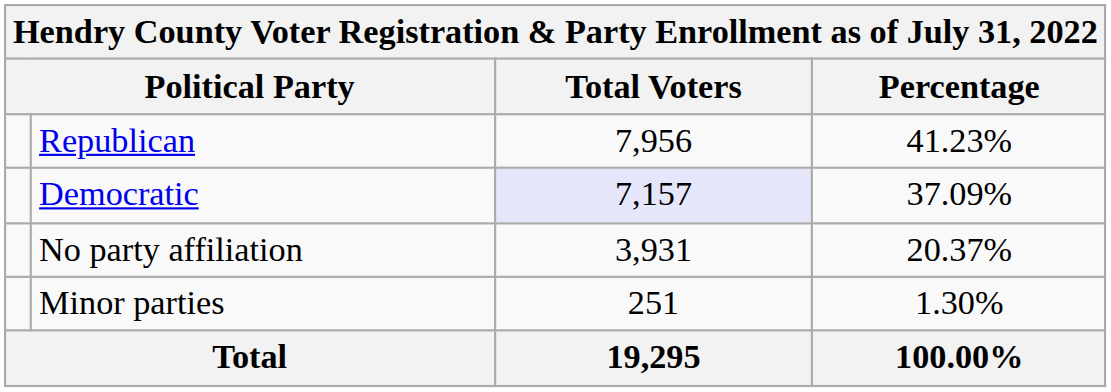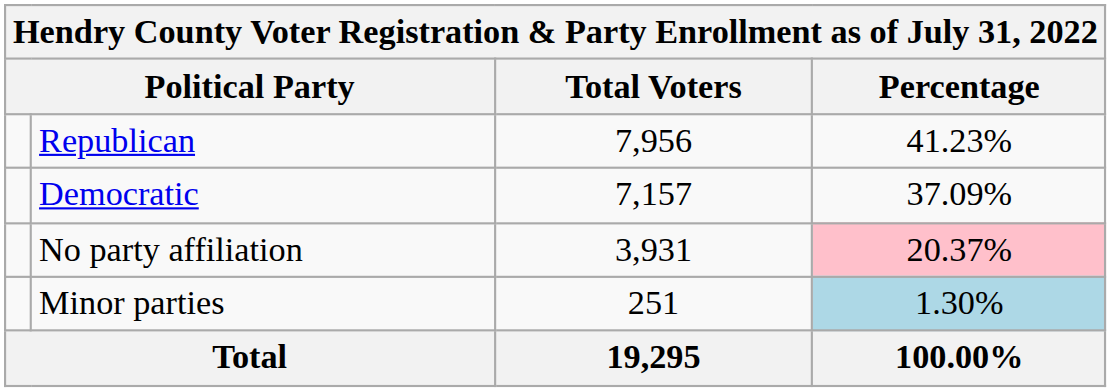Democratic | Total Voters: lavender background -> no background
No party affiliation | Percentage: no background -> pink background
Minor parties | Percentage: no background -> lightblue background
